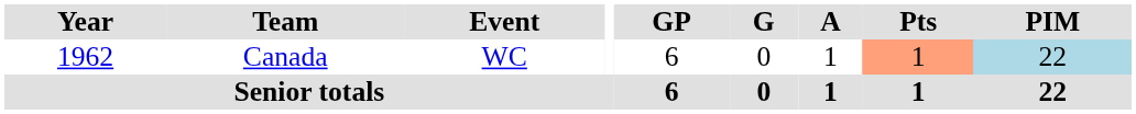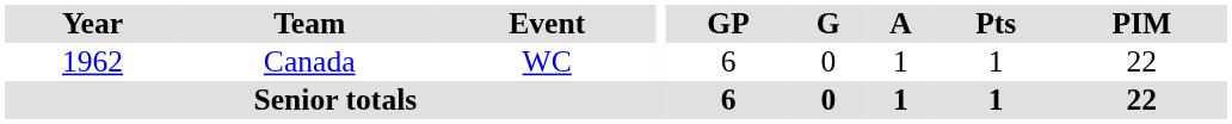Canada | Pts: lightsalmon background -> no background
Canada | PIM: lightblue background -> no background
